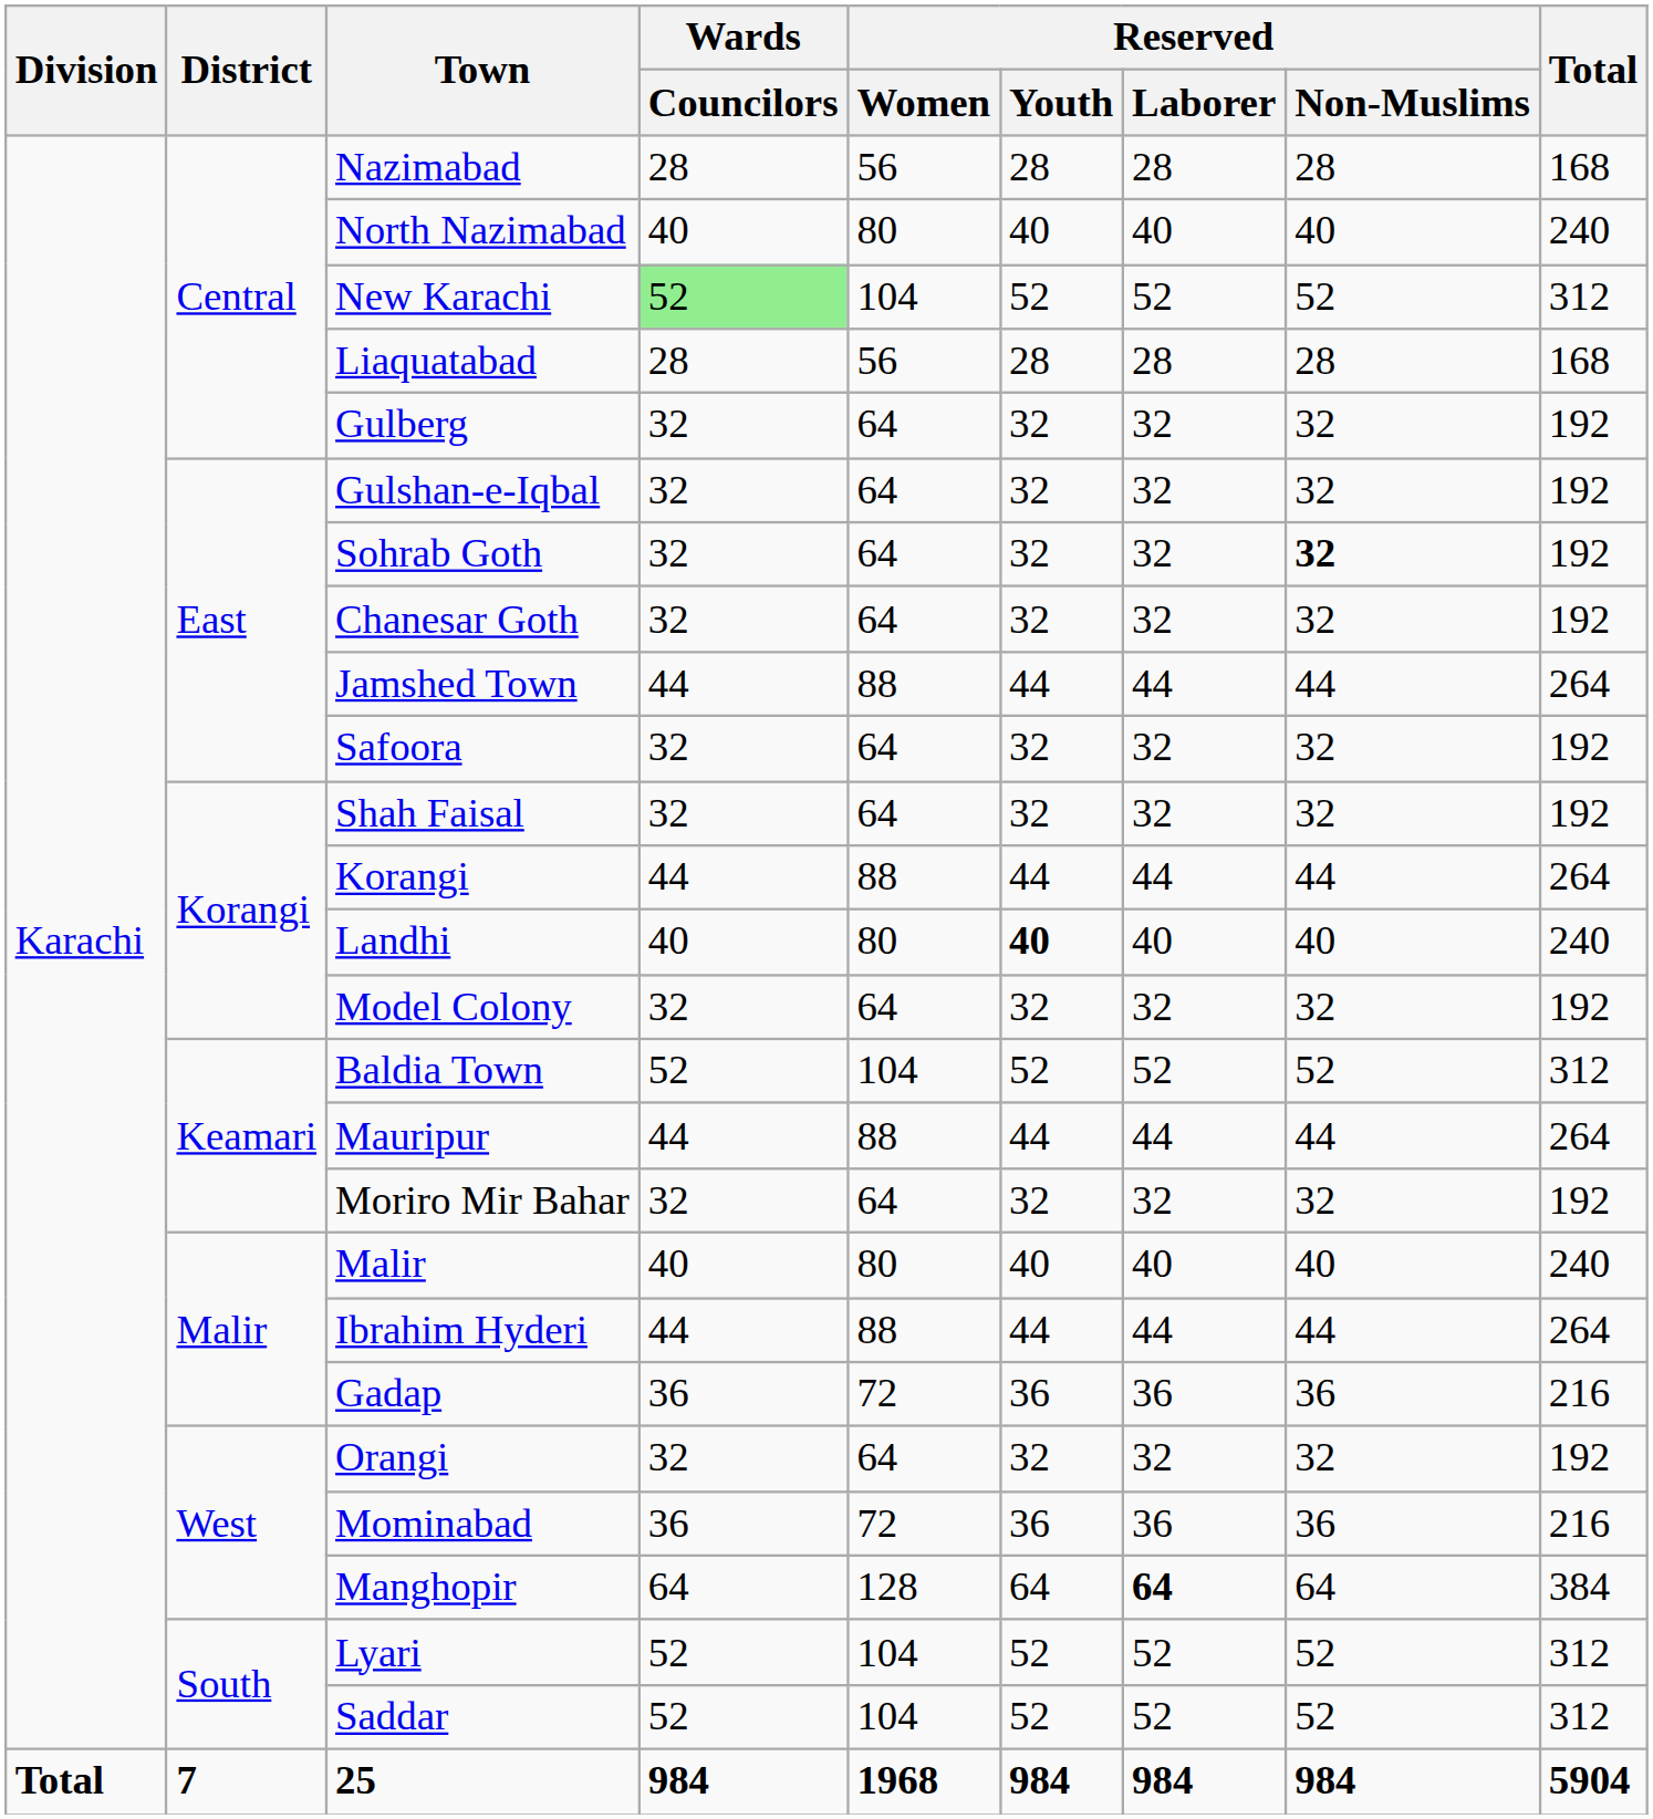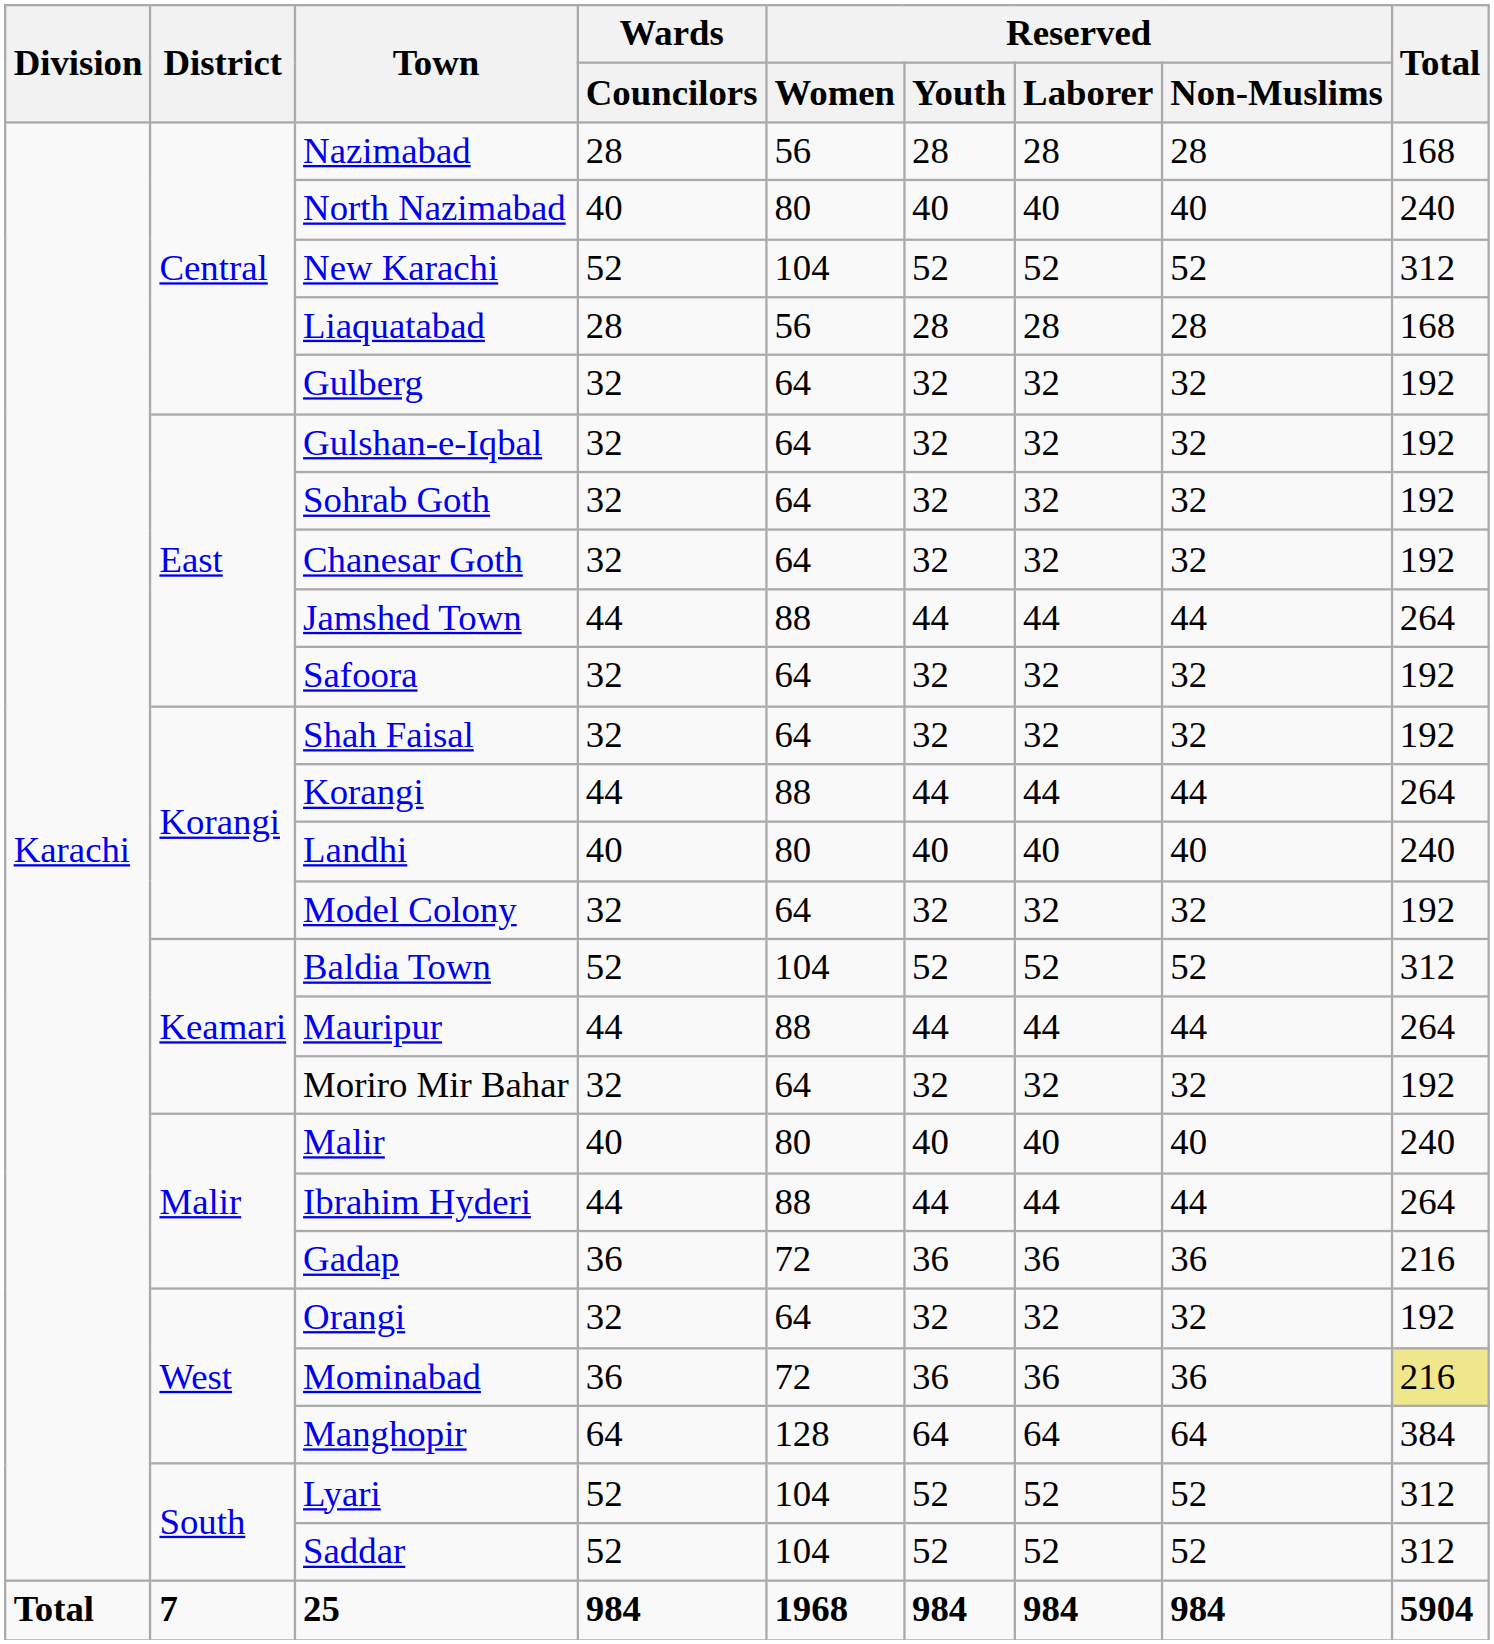New Karachi | Wards / Councilors: lightgreen background -> no background
Sohrab Goth | Reserved / Non-Muslims: bold -> normal
Landhi | Reserved / Youth: bold -> normal
Mominabad | Total: no background -> khaki background
Manghopir | Reserved / Laborer: bold -> normal
